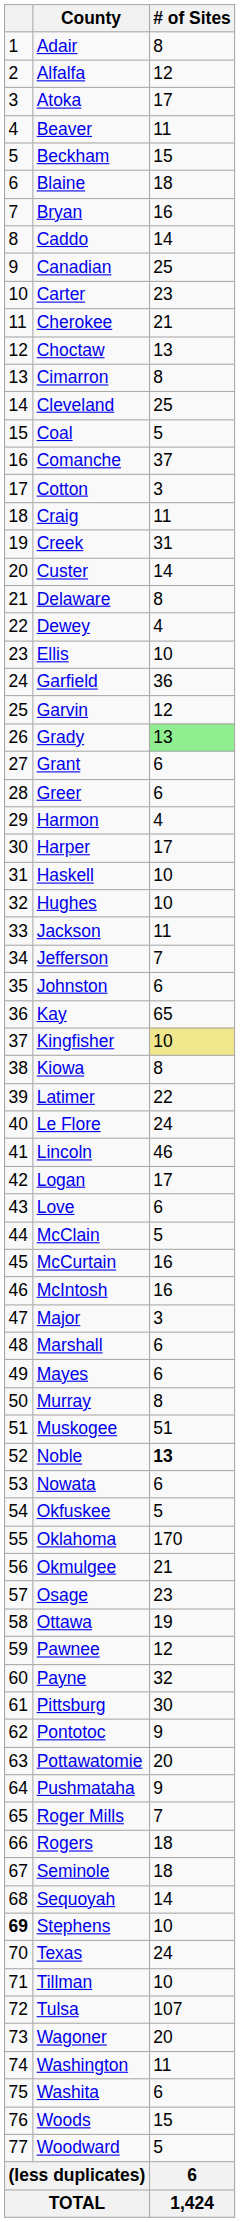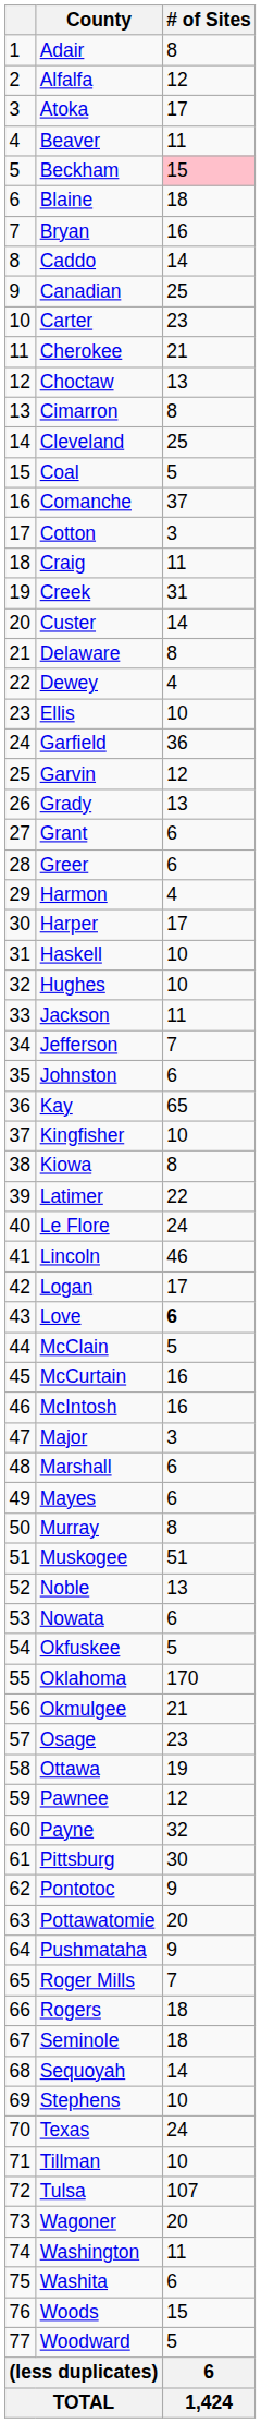Beckham | # of Sites: no background -> pink background
Grady | # of Sites: lightgreen background -> no background
Kingfisher | # of Sites: khaki background -> no background
Love | # of Sites: normal -> bold
Noble | # of Sites: bold -> normal
Stephens | column 1: bold -> normal
